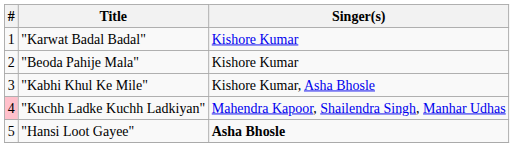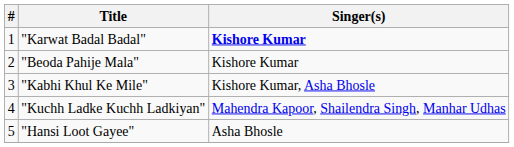"Karwat Badal Badal" | Singer(s): normal -> bold
"Kuchh Ladke Kuchh Ladkiyan" | #: pink background -> no background
"Hansi Loot Gayee" | Singer(s): bold -> normal
